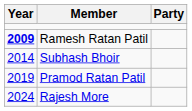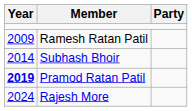Ramesh Ratan Patil | Year: bold -> normal
Pramod Ratan Patil | Year: normal -> bold
